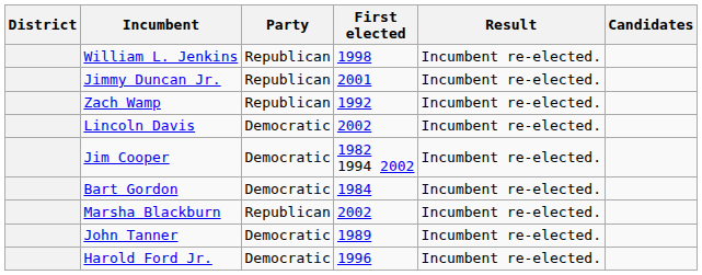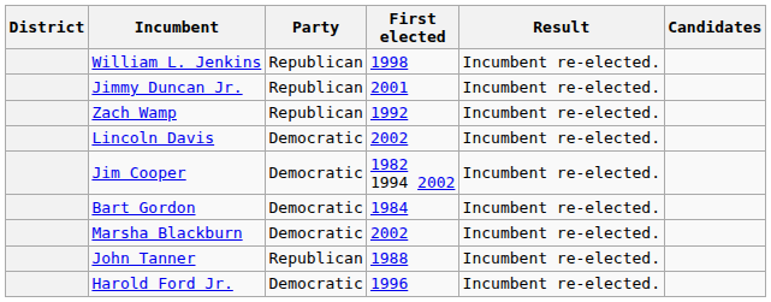Marsha Blackburn | Party: Republican -> Democratic
John Tanner | Party: Democratic -> Republican
John Tanner | First elected: 1989 -> 1988
